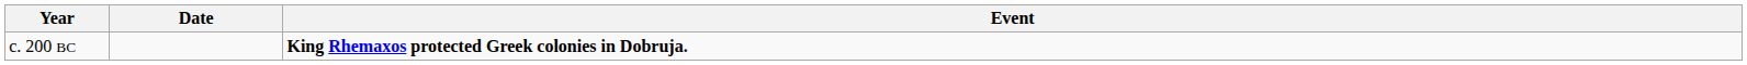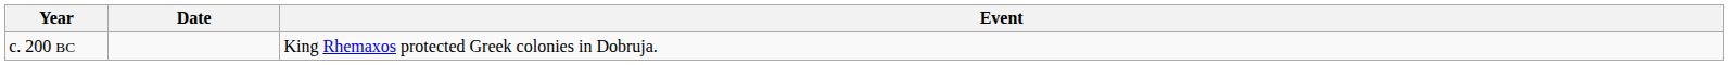c. 200 BC | Event: bold -> normal
